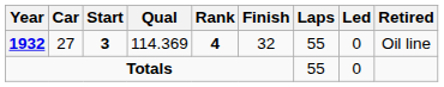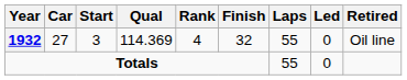1932 | Start: bold -> normal
1932 | Rank: bold -> normal
